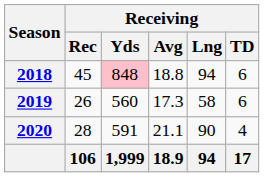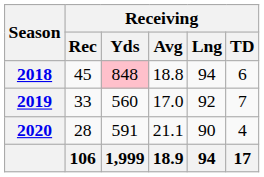2019 | Receiving / Rec: 26 -> 33
2019 | Receiving / Avg: 17.3 -> 17.0
2019 | Receiving / Lng: 58 -> 92
2019 | Receiving / TD: 6 -> 7
